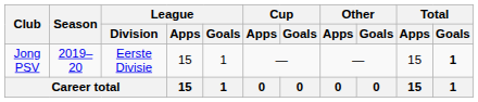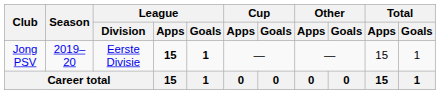Jong PSV | League / Apps: normal -> bold
Jong PSV | League / Goals: normal -> bold
Jong PSV | Total / Goals: bold -> normal
